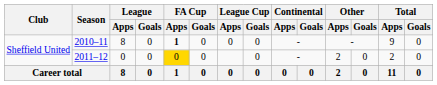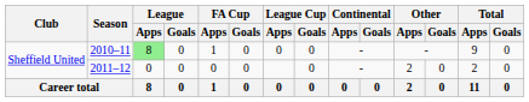2010–11 | League / Apps: no background -> lightgreen background
2010–11 | FA Cup / Apps: bold -> normal
2011–12 | FA Cup / Apps: gold background -> no background
